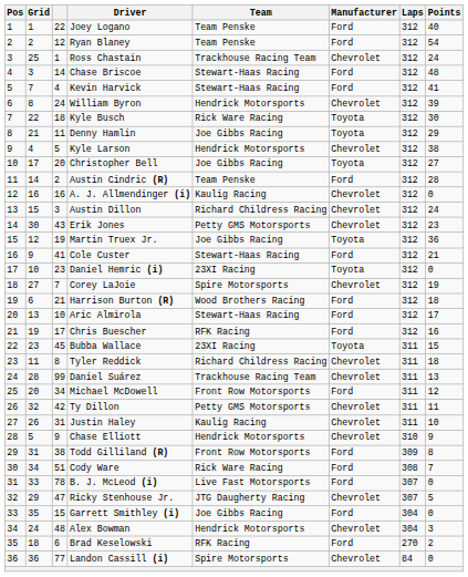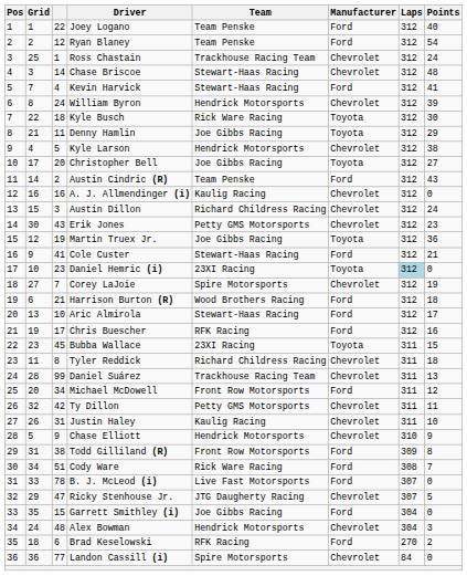Chase Briscoe | Manufacturer: Ford -> Chevrolet
Austin Cindric (R) | Points: 28 -> 43
Daniel Hemric (i) | Laps: no background -> lightblue background
